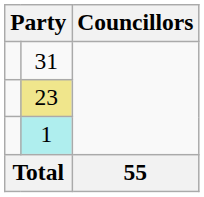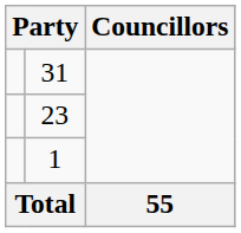23 | column 2: khaki background -> no background
1 | column 2: paleturquoise background -> no background
